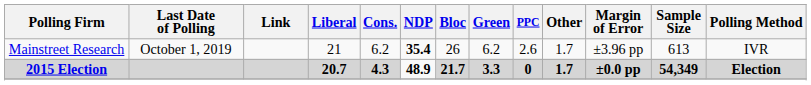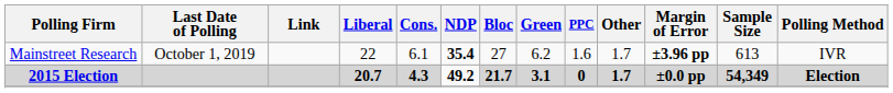Mainstreet Research | Liberal: 21 -> 22
Mainstreet Research | Cons.: 6.2 -> 6.1
Mainstreet Research | Bloc: 26 -> 27
Mainstreet Research | PPC: 2.6 -> 1.6
Mainstreet Research | Margin of Error: normal -> bold
2015 Election | NDP: 48.9 -> 49.2
2015 Election | Green: 3.3 -> 3.1
